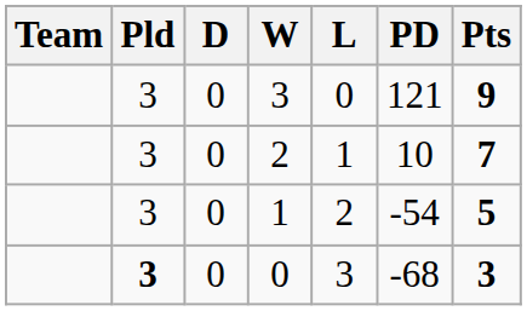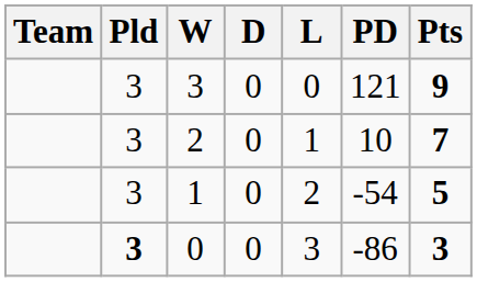columns swapped: W <-> D
row 5 | PD: -68 -> -86
